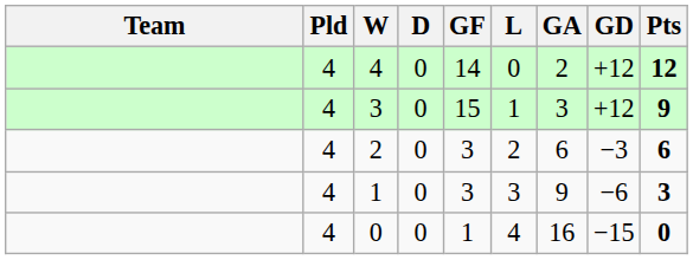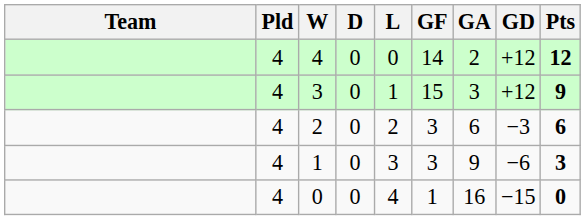columns swapped: L <-> GF
